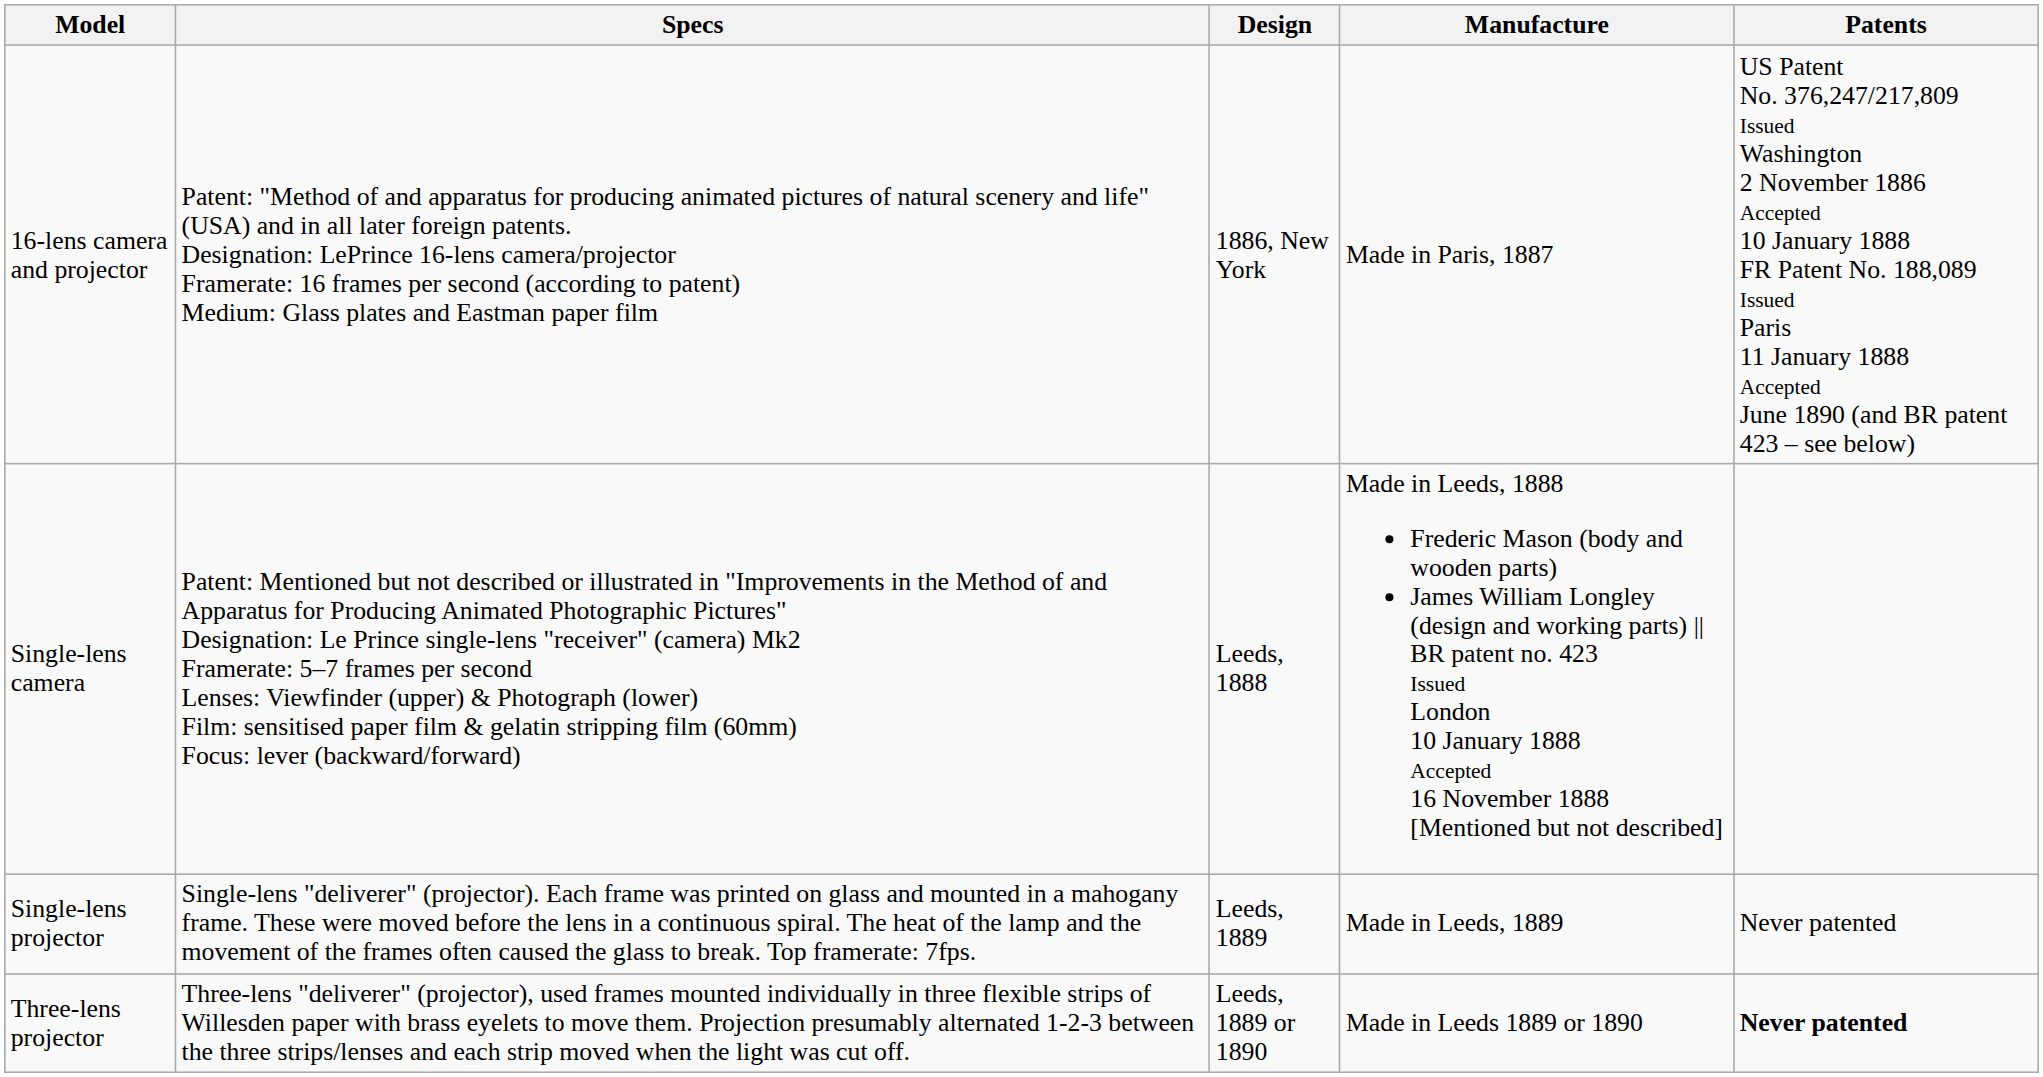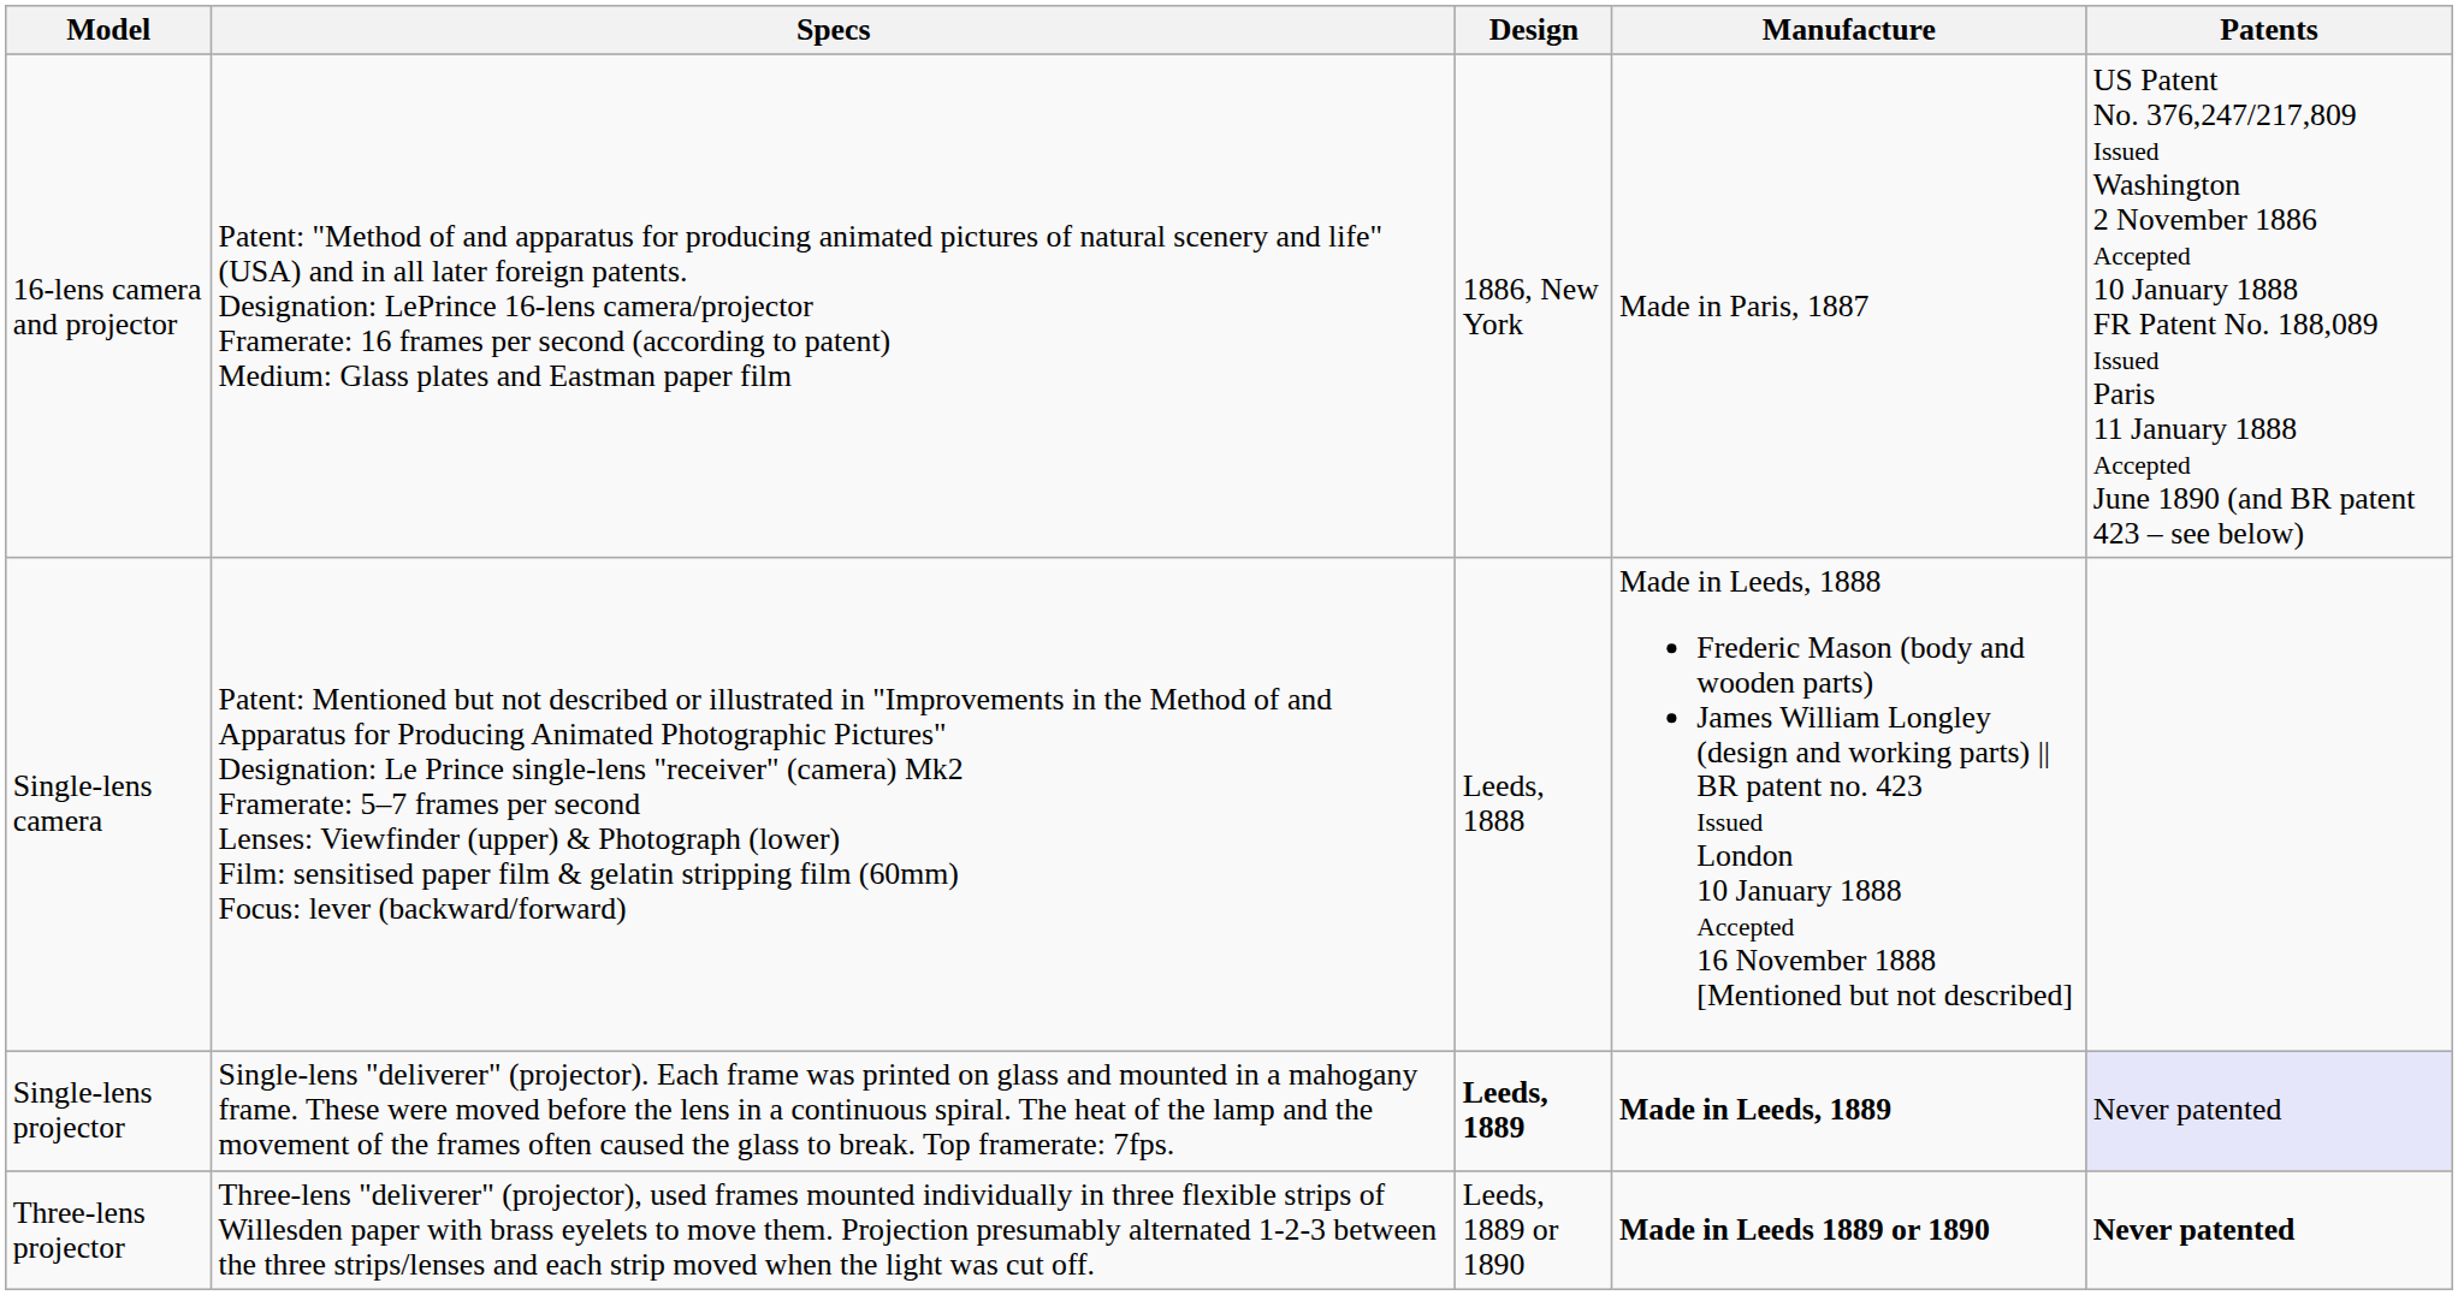Single-lens projector | Design: normal -> bold
Single-lens projector | Manufacture: normal -> bold
Single-lens projector | Patents: no background -> lavender background
Three-lens projector | Manufacture: normal -> bold
